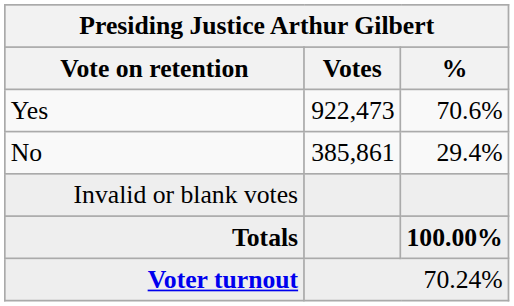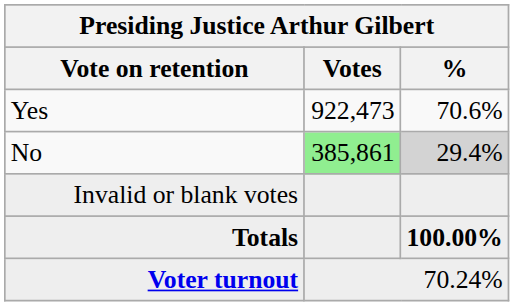No | Votes: no background -> lightgreen background
No | %: no background -> lightgrey background
